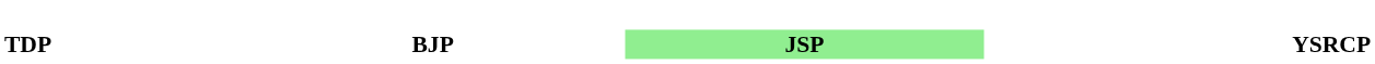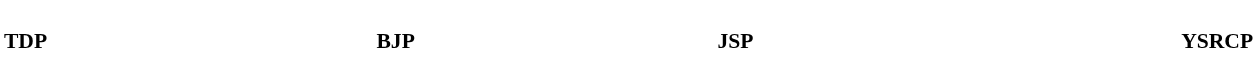TDP | column 3: lightgreen background -> no background
